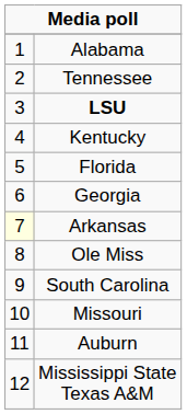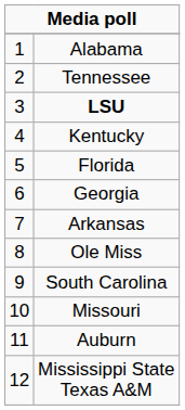Arkansas | column 1: lightyellow background -> no background
